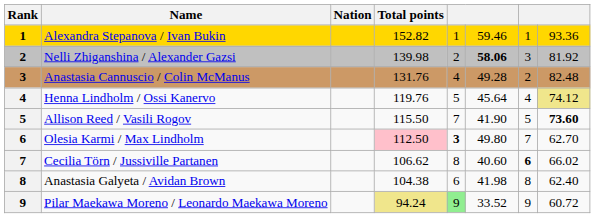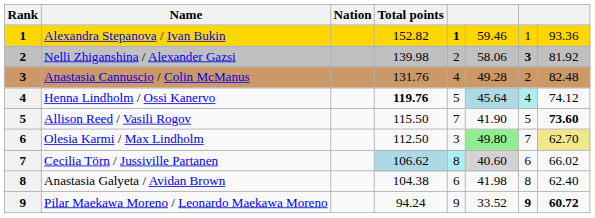Alexandra Stepanova / Ivan Bukin | column 5: normal -> bold
Nelli Zhiganshina / Alexander Gazsi | column 6: bold -> normal
Nelli Zhiganshina / Alexander Gazsi | column 7: normal -> bold
Henna Lindholm / Ossi Kanervo | Total points: normal -> bold
Henna Lindholm / Ossi Kanervo | column 6: no background -> lightblue background
Henna Lindholm / Ossi Kanervo | column 7: no background -> paleturquoise background
Henna Lindholm / Ossi Kanervo | column 8: khaki background -> no background
Olesia Karmi / Max Lindholm | Total points: pink background -> no background
Olesia Karmi / Max Lindholm | column 5: bold -> normal
Olesia Karmi / Max Lindholm | column 6: no background -> lightgreen background
Olesia Karmi / Max Lindholm | column 8: no background -> khaki background
Cecilia Törn / Jussiville Partanen | Total points: no background -> lightblue background
Cecilia Törn / Jussiville Partanen | column 5: no background -> paleturquoise background
Cecilia Törn / Jussiville Partanen | column 6: no background -> lightgrey background
Cecilia Törn / Jussiville Partanen | column 7: bold -> normal
Pilar Maekawa Moreno / Leonardo Maekawa Moreno | Total points: khaki background -> no background
Pilar Maekawa Moreno / Leonardo Maekawa Moreno | column 5: lightgreen background -> no background
Pilar Maekawa Moreno / Leonardo Maekawa Moreno | column 7: normal -> bold
Pilar Maekawa Moreno / Leonardo Maekawa Moreno | column 8: normal -> bold
